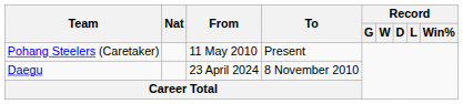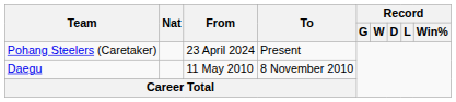Pohang Steelers (Caretaker) | From: 11 May 2010 -> 23 April 2024
Daegu | From: 23 April 2024 -> 11 May 2010
